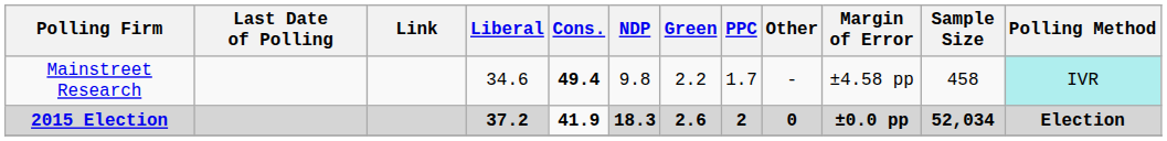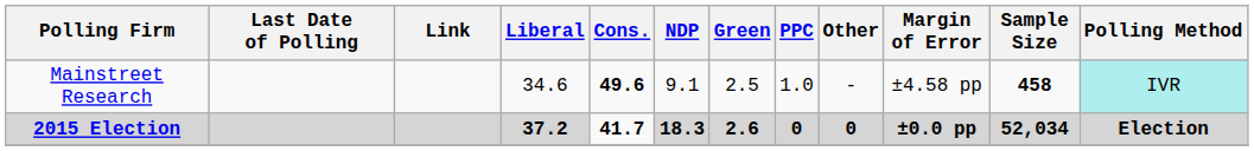Mainstreet Research | Cons.: 49.4 -> 49.6
Mainstreet Research | NDP: 9.8 -> 9.1
Mainstreet Research | Green: 2.2 -> 2.5
Mainstreet Research | PPC: 1.7 -> 1.0
Mainstreet Research | Sample Size: normal -> bold
2015 Election | Cons.: 41.9 -> 41.7
2015 Election | PPC: 2 -> 0
